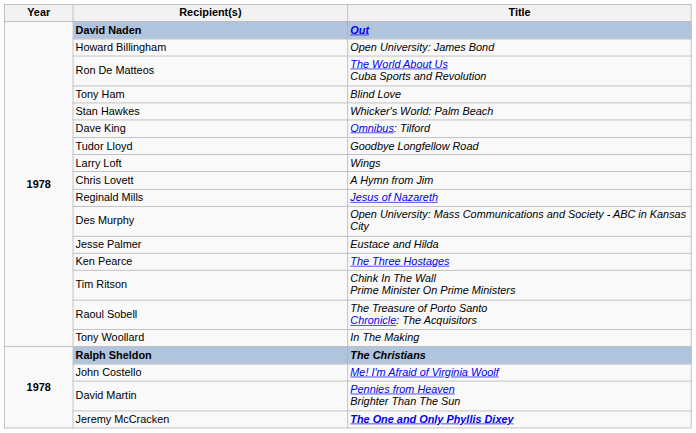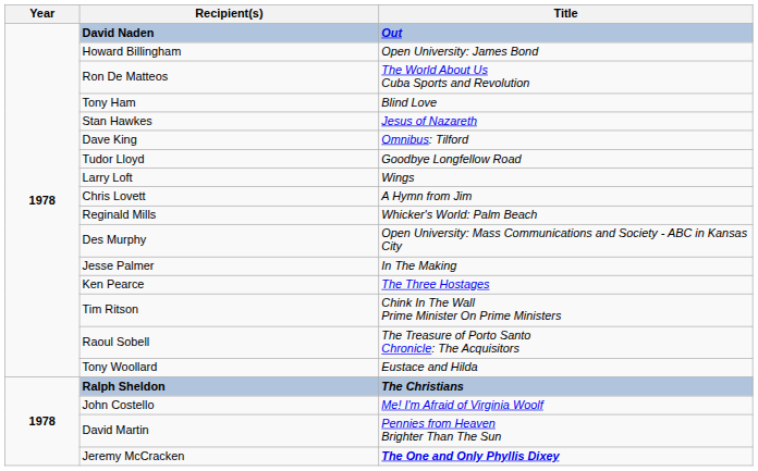Stan Hawkes | Title: Whicker's World: Palm Beach -> Jesus of Nazareth
Reginald Mills | Title: Jesus of Nazareth -> Whicker's World: Palm Beach
Jesse Palmer | Title: Eustace and Hilda -> In The Making
Tony Woollard | Title: In The Making -> Eustace and Hilda
